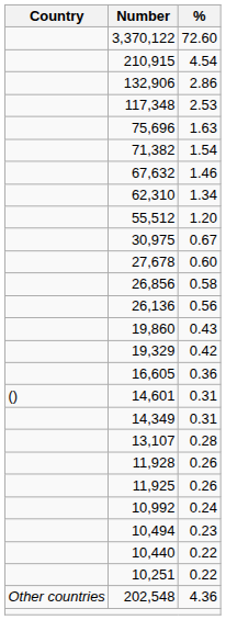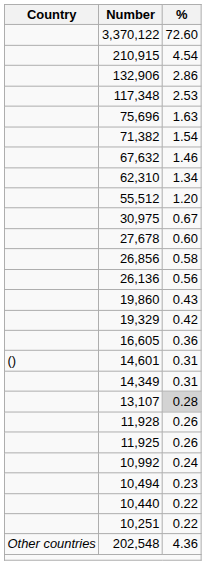13,107 | %: no background -> lightgrey background
